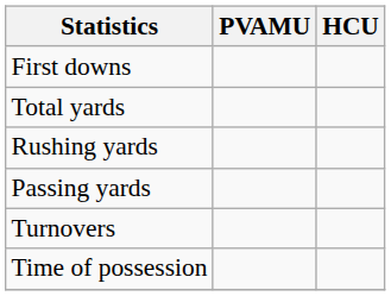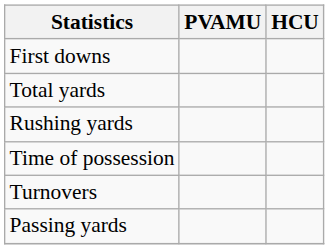rows swapped: Passing yards <-> Time of possession
